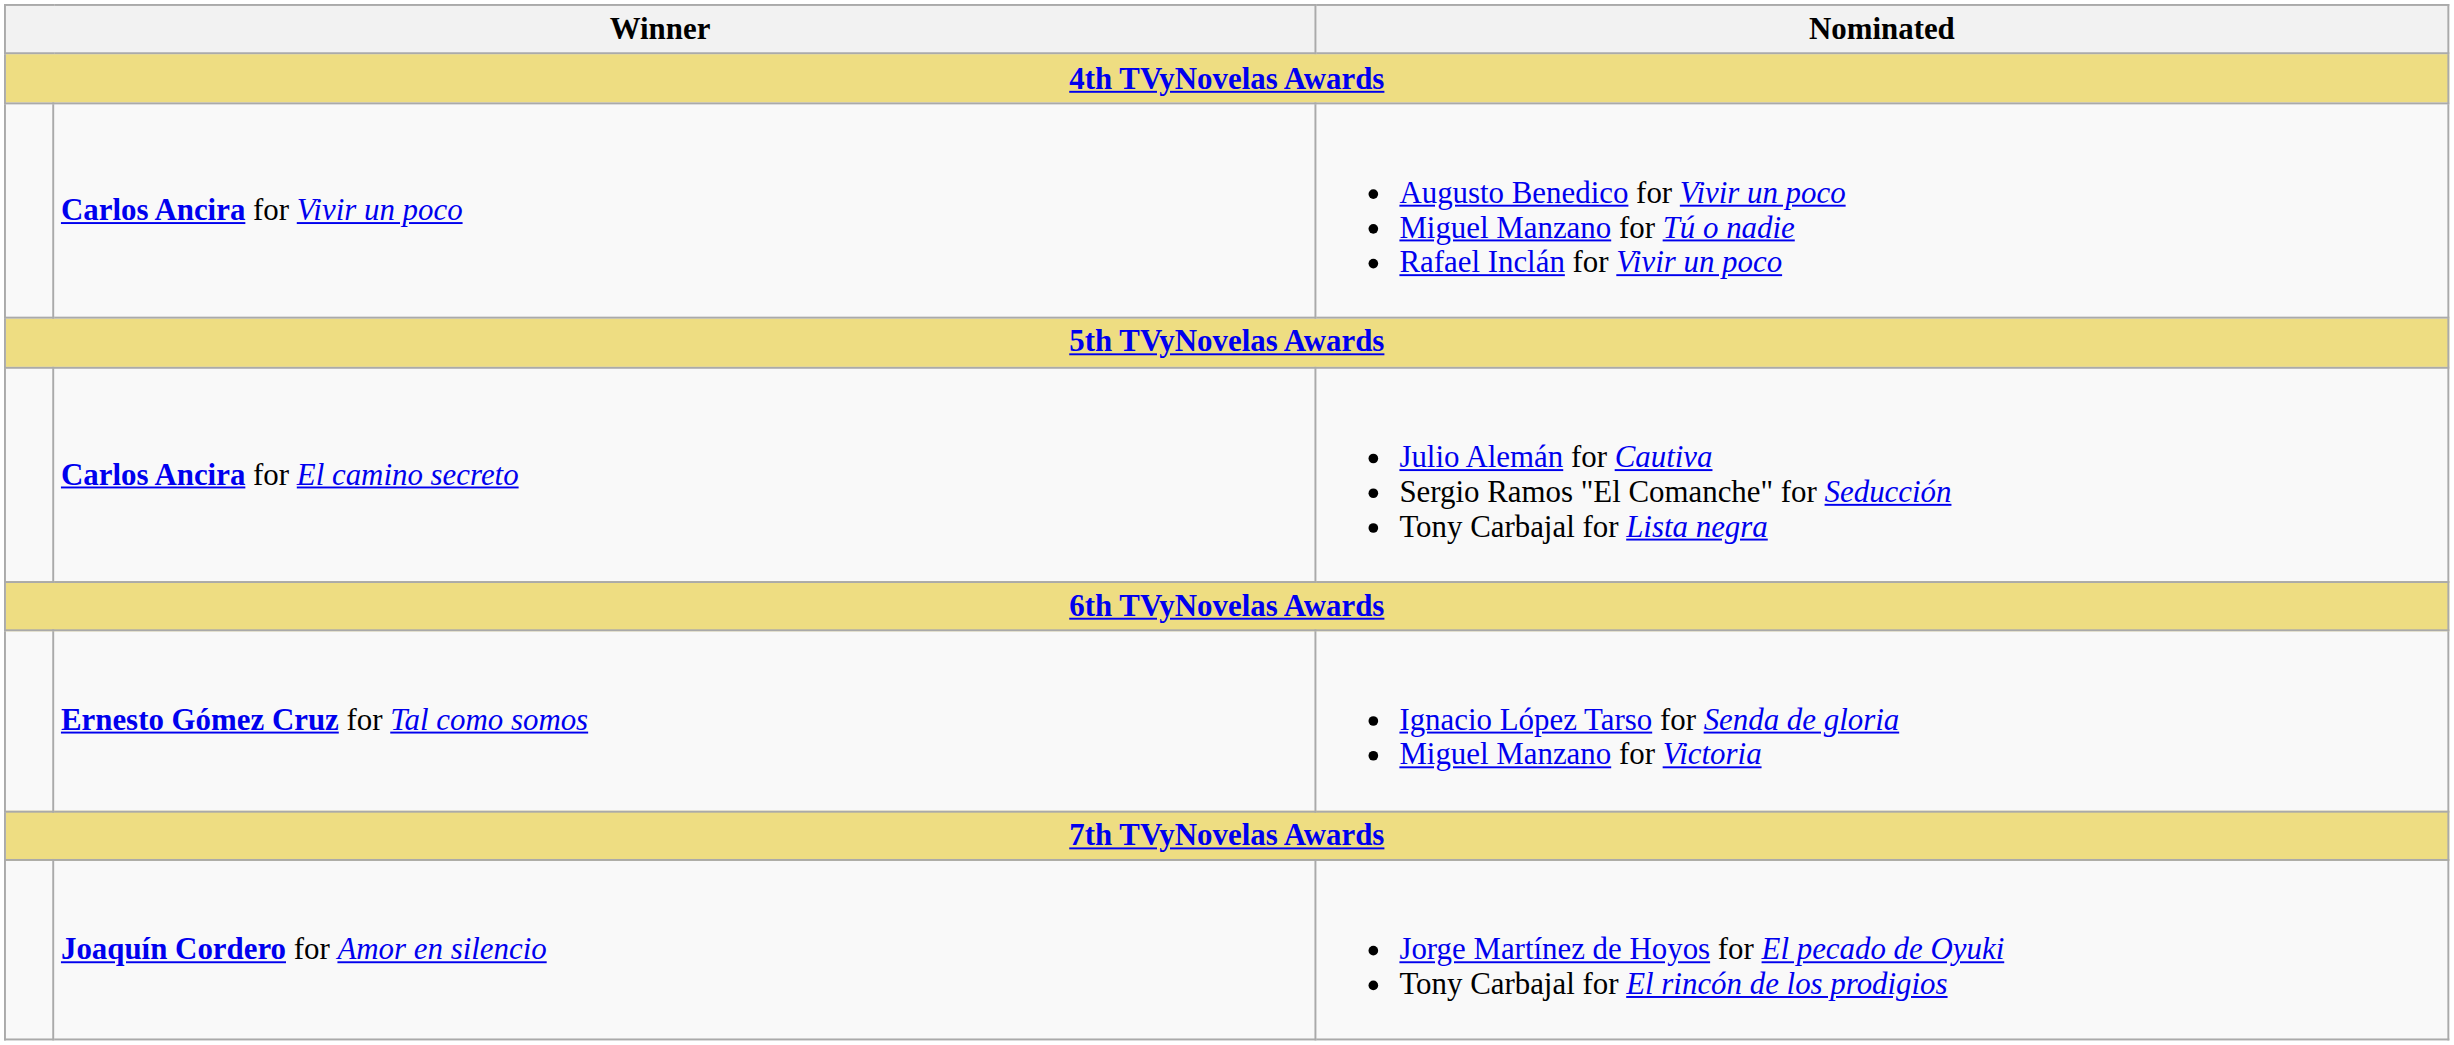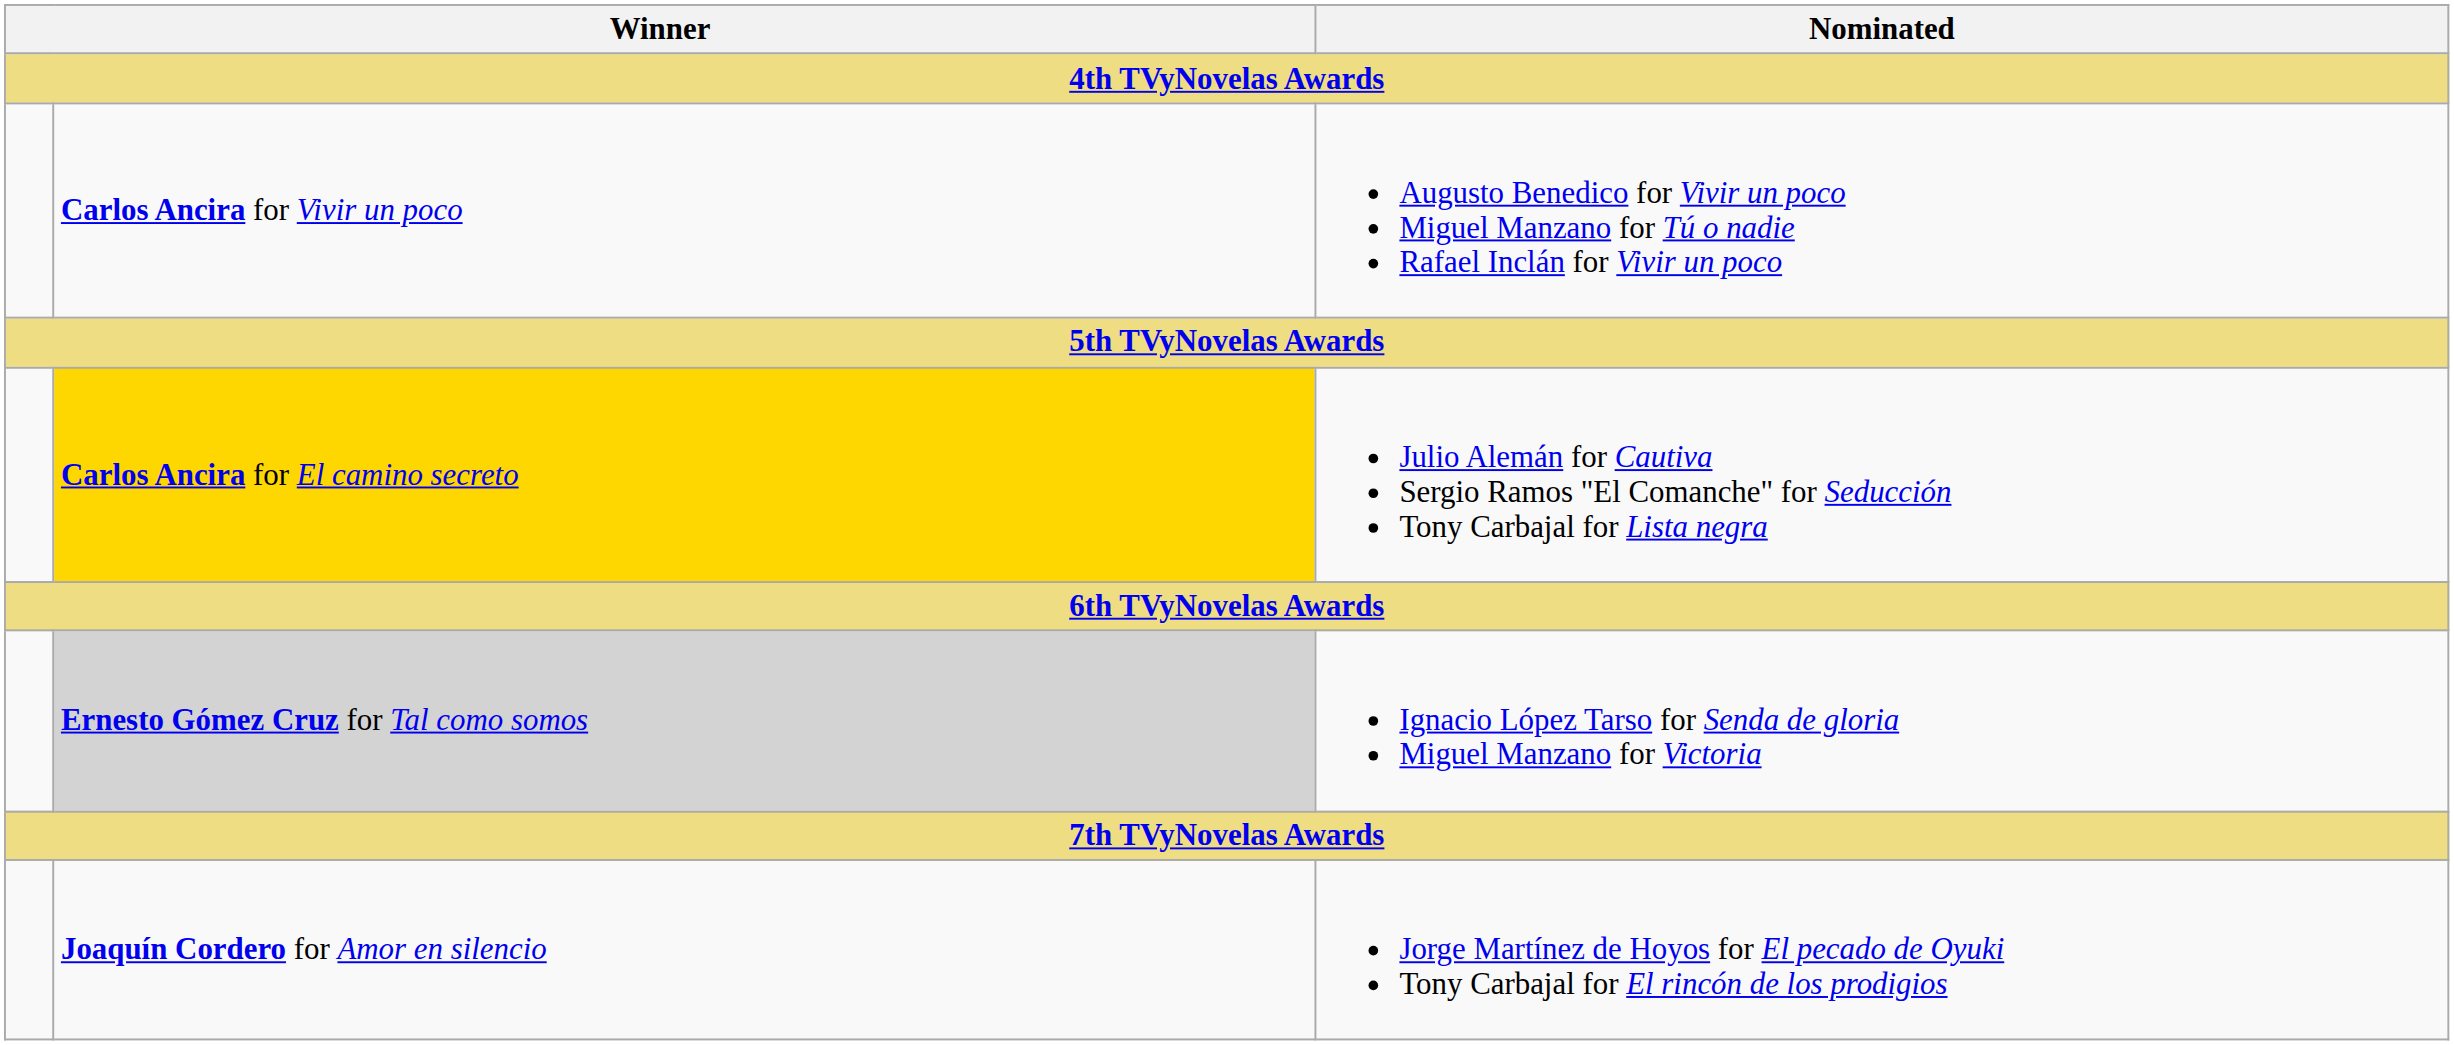Carlos Ancira for El camino secreto | column 2: no background -> gold background
Ernesto Gómez Cruz for Tal como somos | column 2: no background -> lightgrey background
